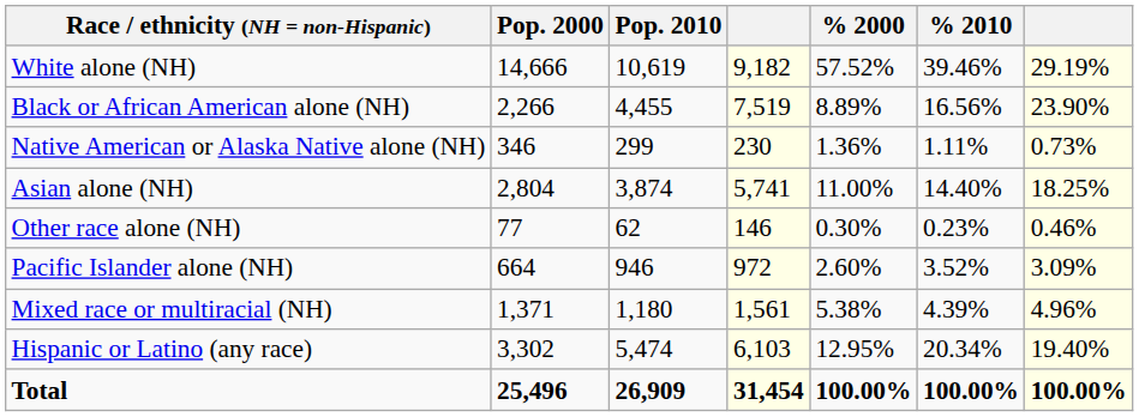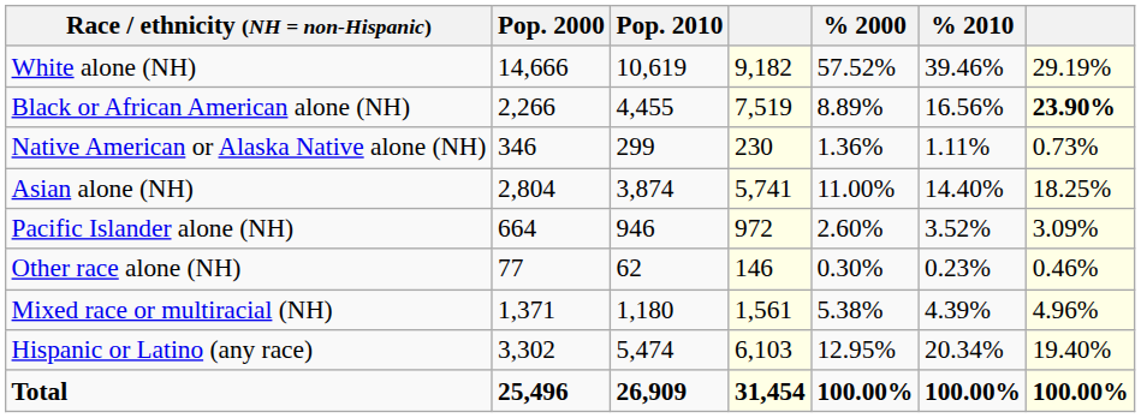Black or African American alone (NH) | column 7: normal -> bold
rows swapped: Pacific Islander alone (NH) <-> Other race alone (NH)
